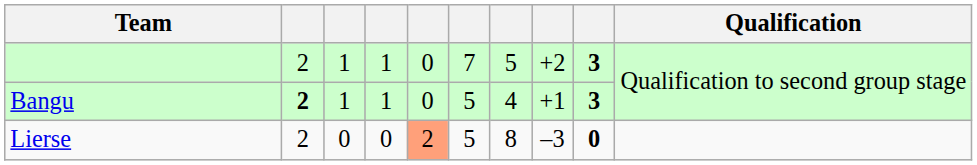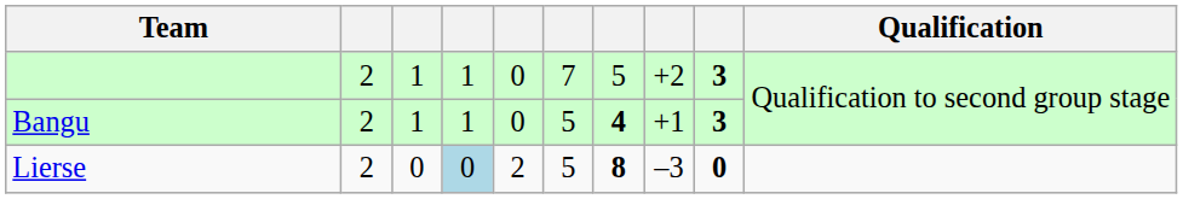Bangu | column 2: bold -> normal
Bangu | column 7: normal -> bold
Lierse | column 4: no background -> lightblue background
Lierse | column 5: lightsalmon background -> no background
Lierse | column 7: normal -> bold
